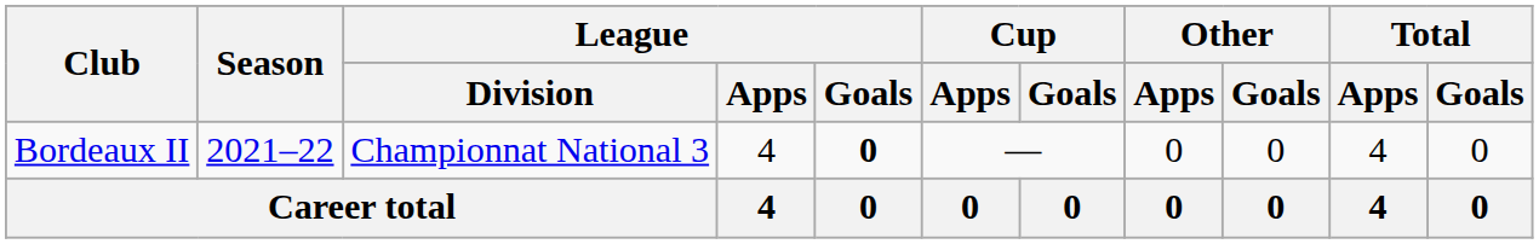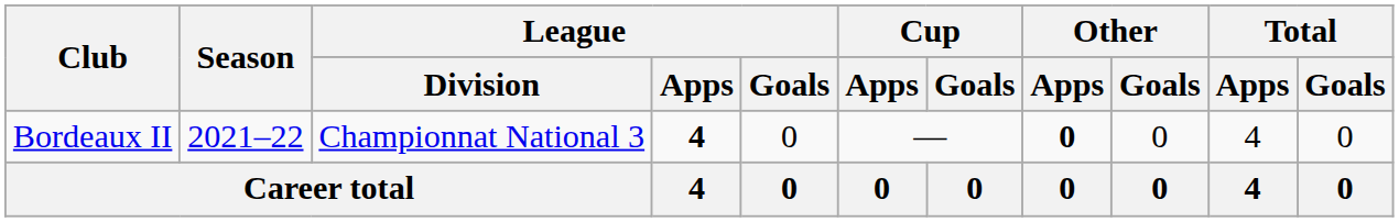Bordeaux II | League / Apps: normal -> bold
Bordeaux II | League / Goals: bold -> normal
Bordeaux II | Other / Apps: normal -> bold
